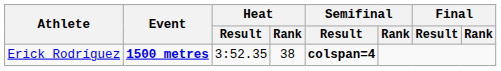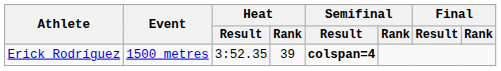Erick Rodríguez | Event: bold -> normal
Erick Rodríguez | Heat / Rank: 38 -> 39
